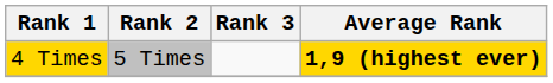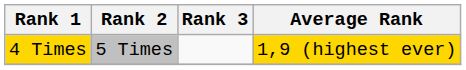4 Times | Average Rank: bold -> normal
